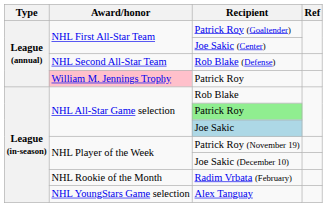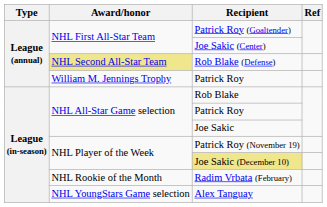Rob Blake (Defense) | Award/honor: no background -> khaki background
William M. Jennings Trophy / Patrick Roy | Award/honor: pink background -> no background
NHL All-Star Game selection / Patrick Roy | Recipient: lightgreen background -> no background
Joe Sakic | Recipient: lightblue background -> no background
Joe Sakic (December 10) | Recipient: no background -> khaki background
